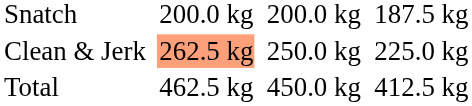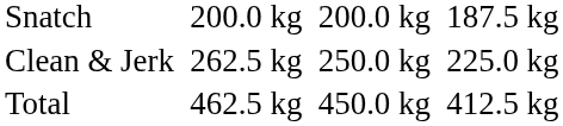Clean & Jerk | column 2: lightsalmon background -> no background
